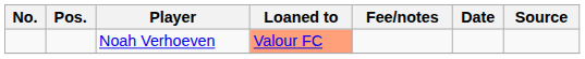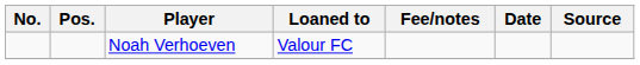Noah Verhoeven | Loaned to: lightsalmon background -> no background
